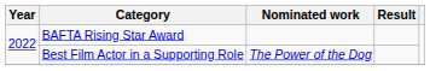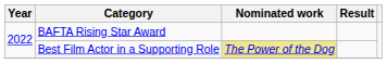Best Film Actor in a Supporting Role | Nominated work: no background -> khaki background
